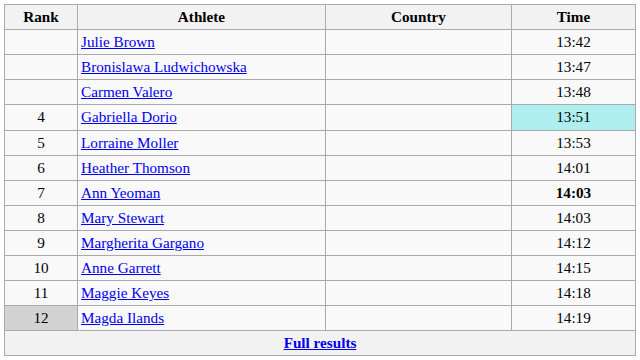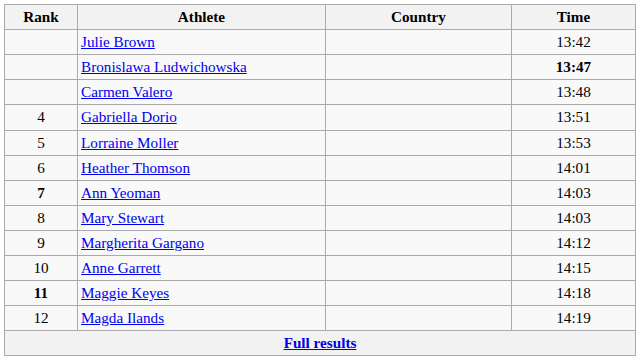Bronislawa Ludwichowska | Time: normal -> bold
Gabriella Dorio | Time: paleturquoise background -> no background
Ann Yeoman | Rank: normal -> bold
Ann Yeoman | Time: bold -> normal
Maggie Keyes | Rank: normal -> bold
Magda Ilands | Rank: lightgrey background -> no background
